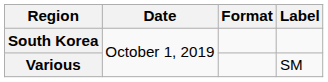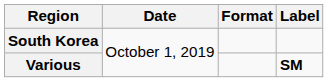Various | Label: normal -> bold
